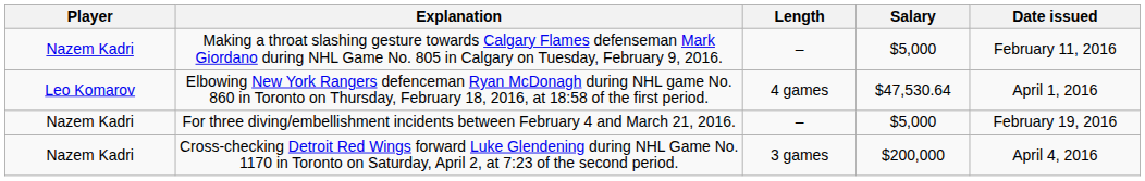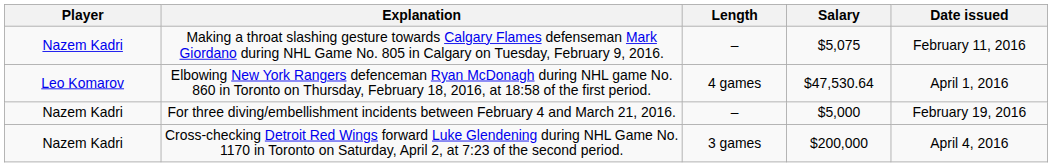row 2 | Salary: $5,000 -> $5,075
